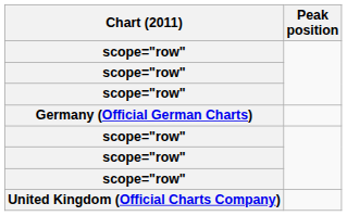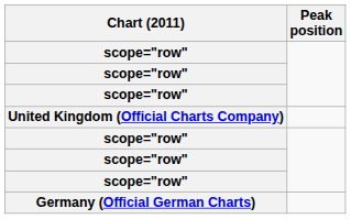rows swapped: Germany (Official German Charts) <-> United Kingdom (Official Charts Company)
